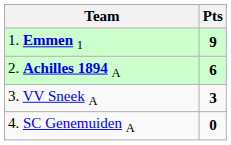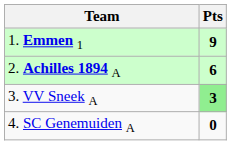3. VV Sneek A | Pts: no background -> lightgreen background
